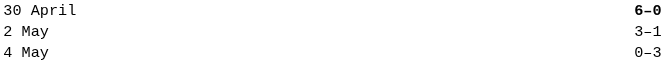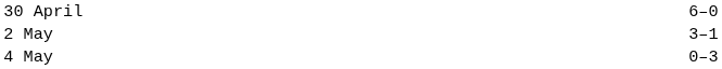30 April | column 2: bold -> normal
